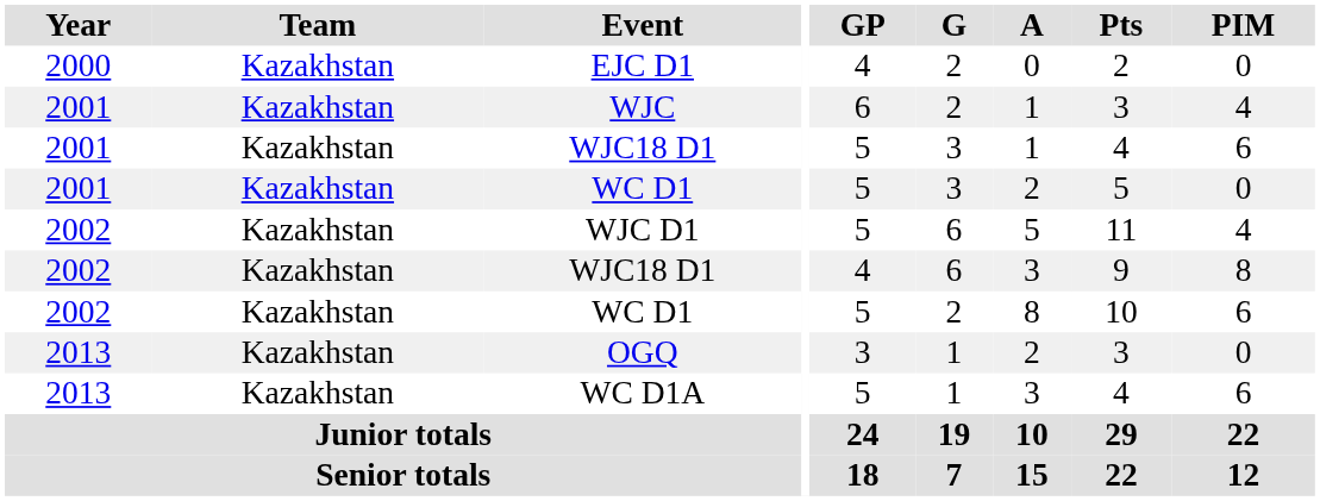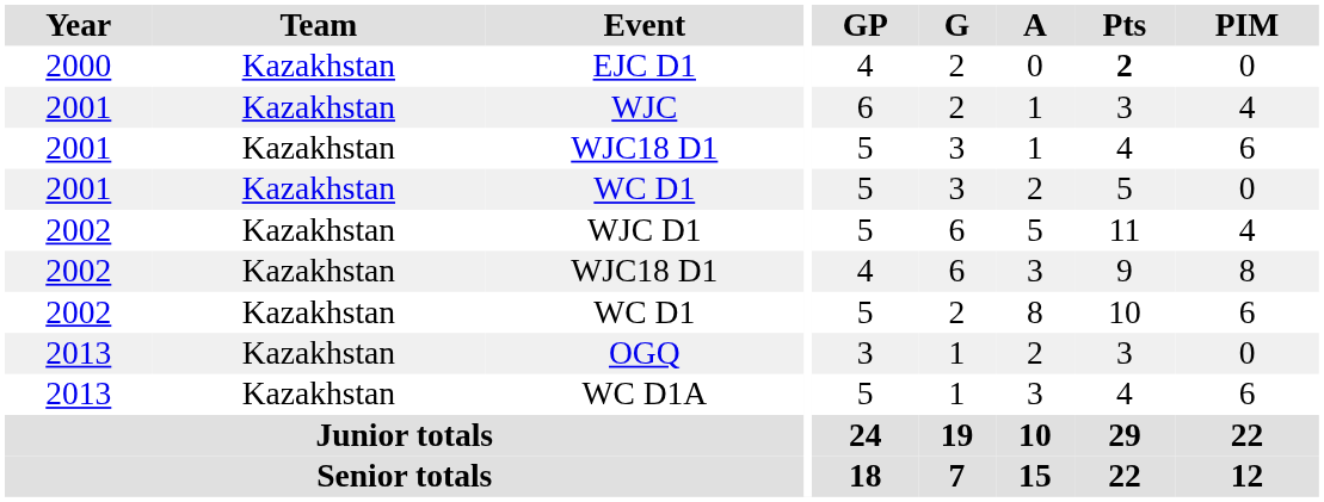EJC D1 | Pts: normal -> bold
